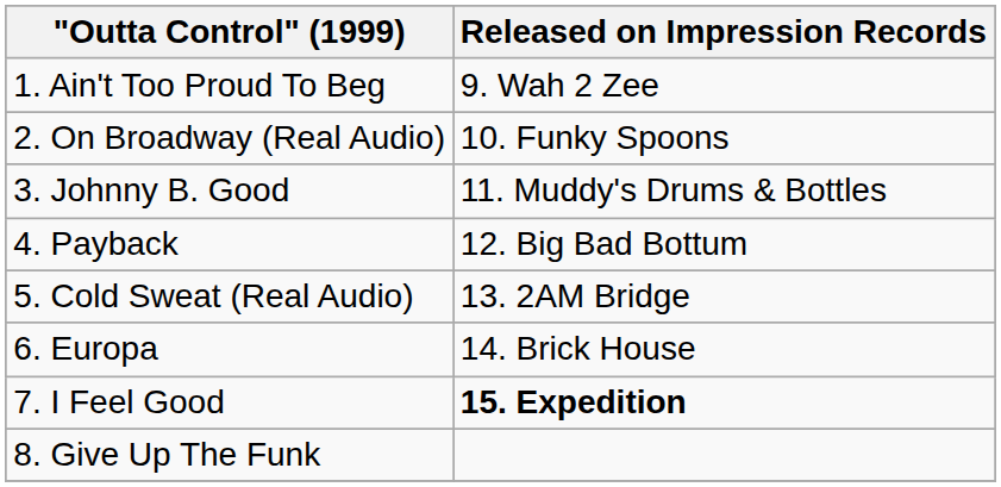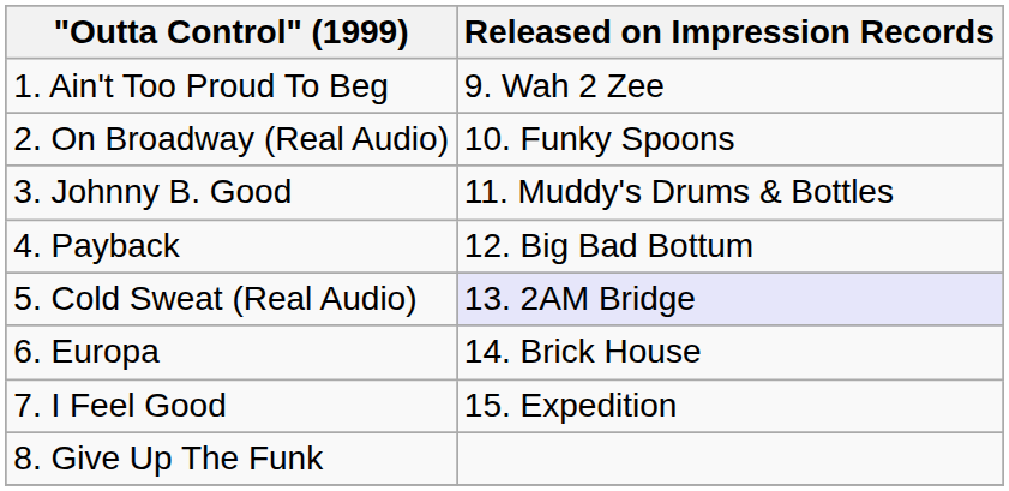5. Cold Sweat (Real Audio) | Released on Impression Records: no background -> lavender background
7. I Feel Good | Released on Impression Records: bold -> normal
